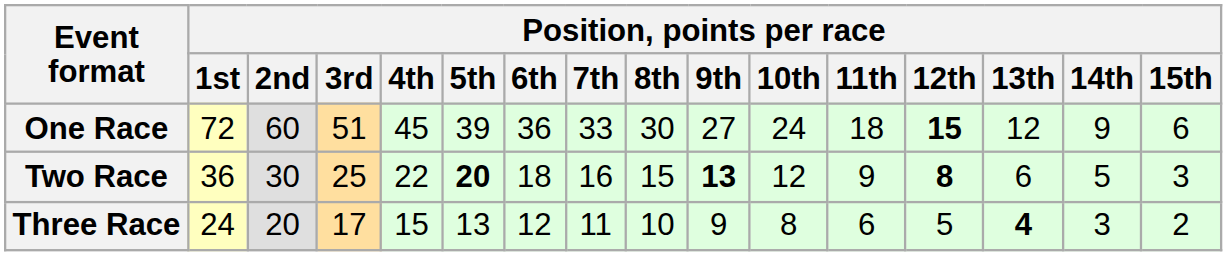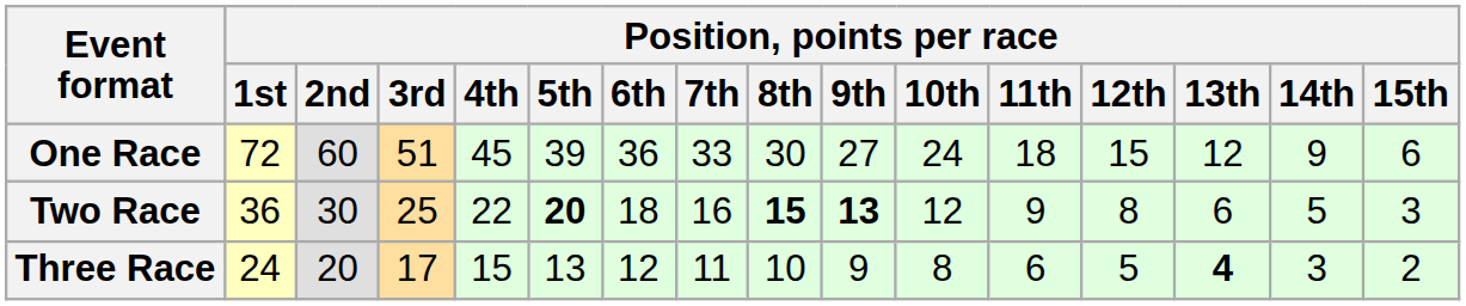One Race | Position, points per race / 12th: bold -> normal
Two Race | Position, points per race / 8th: normal -> bold
Two Race | Position, points per race / 12th: bold -> normal
